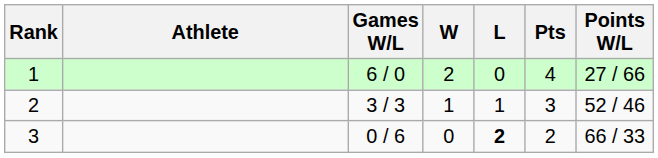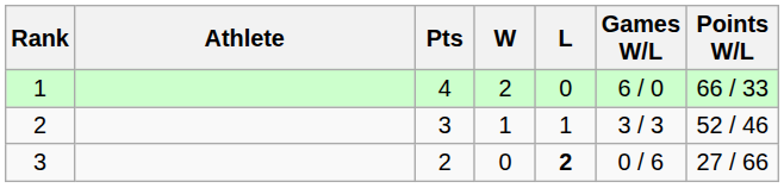columns swapped: Pts <-> Games W/L
row 2 | Points W/L: 27 / 66 -> 66 / 33
row 4 | Points W/L: 66 / 33 -> 27 / 66
